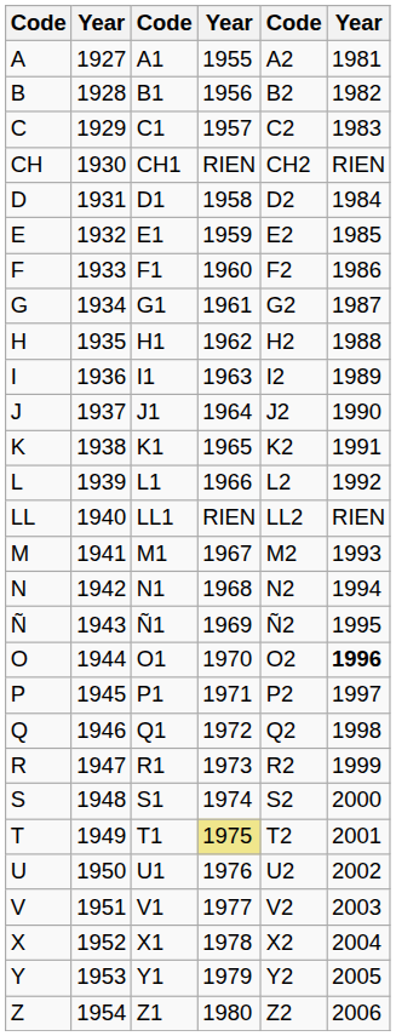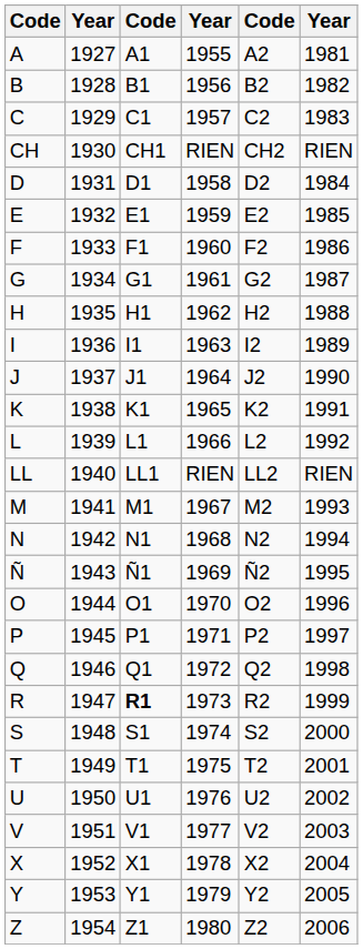O | column 6: bold -> normal
R | column 3: normal -> bold
T | column 4: khaki background -> no background
